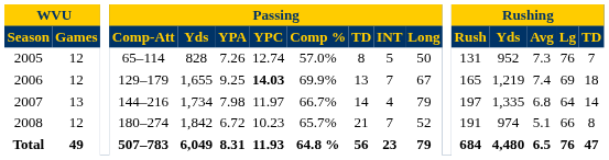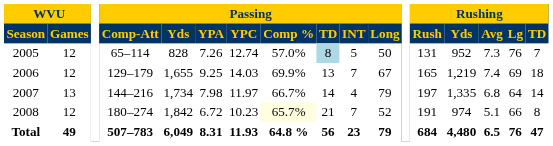2005 | Passing / TD: no background -> lightblue background
2006 | Passing / YPC: bold -> normal
2008 | Passing / Comp %: no background -> lightyellow background
